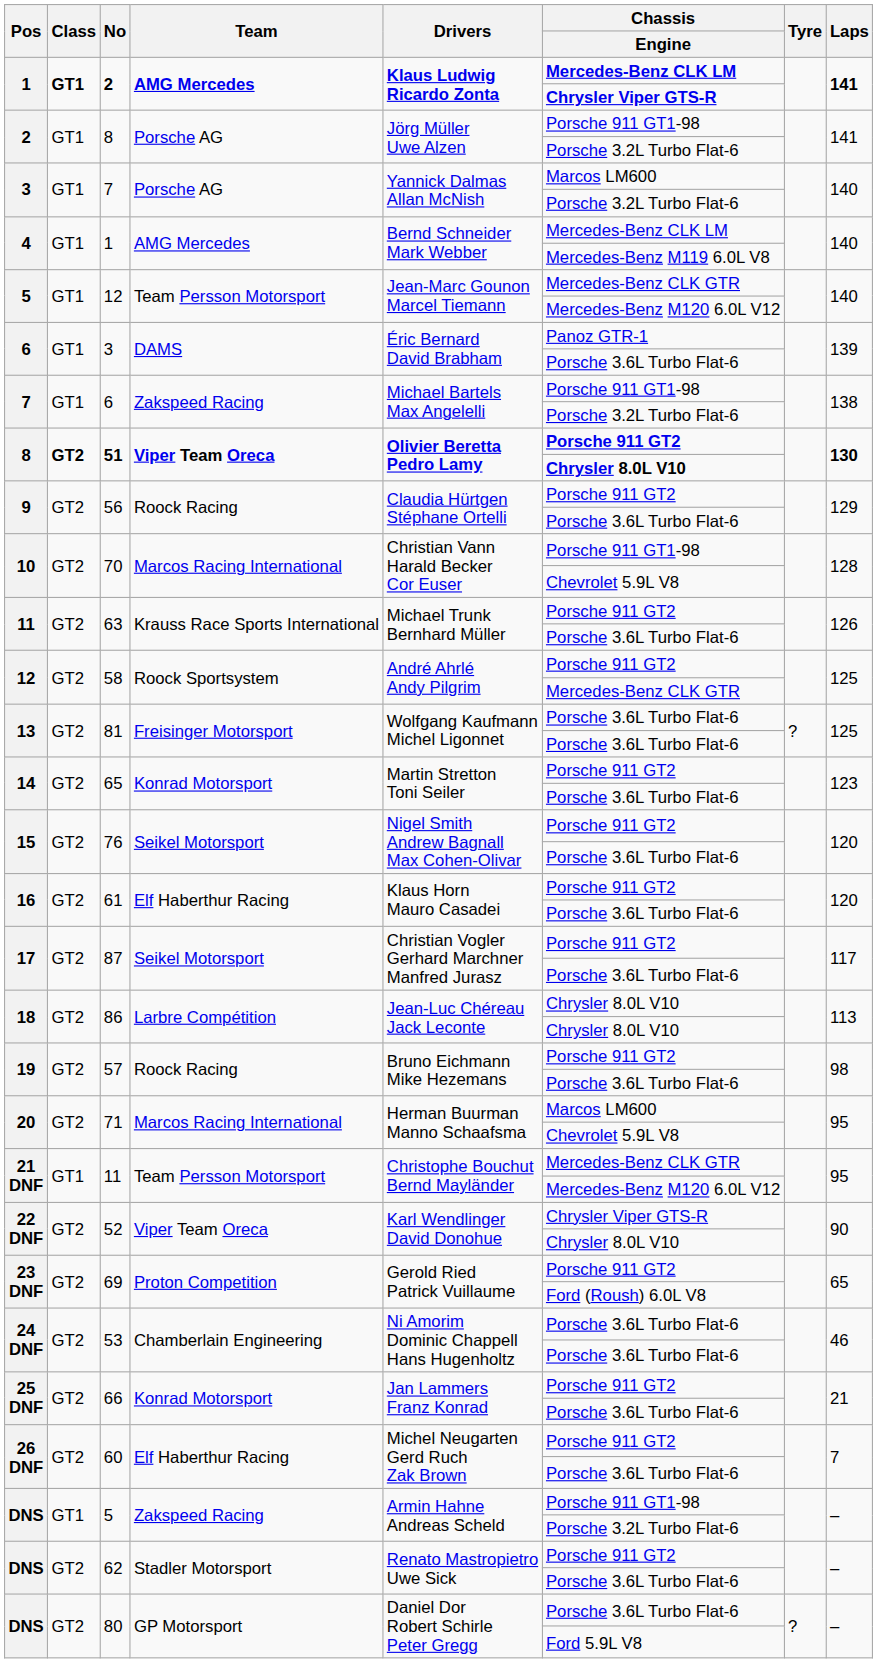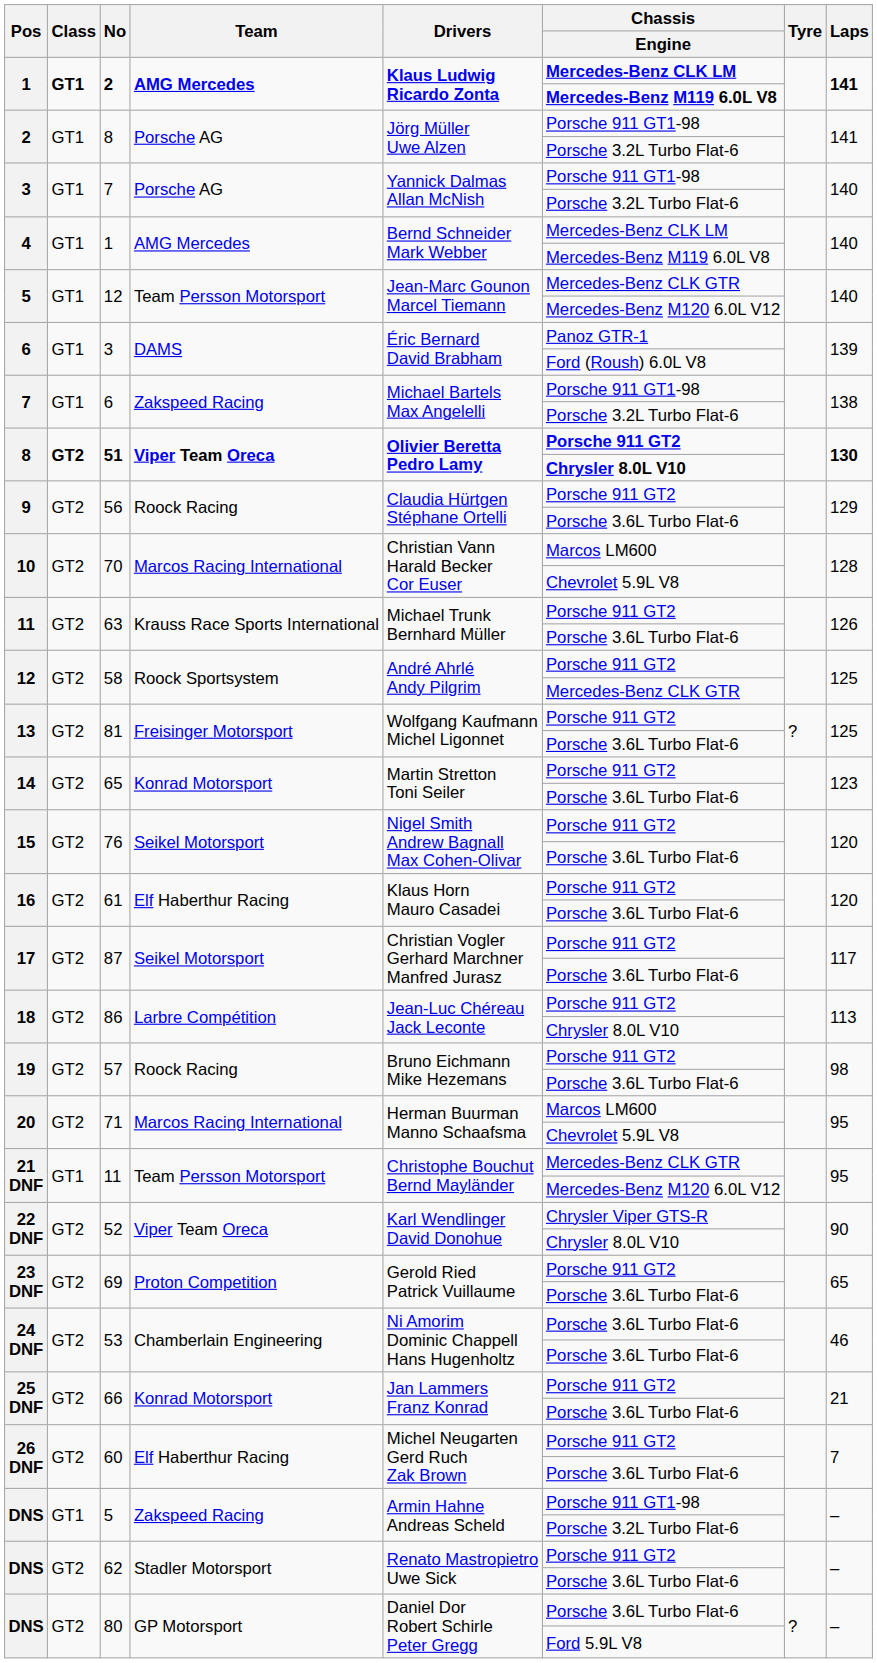row 4 | Chassis / Engine: Chrysler Viper GTS-R -> Mercedes-Benz M119 6.0L V8
row 7 | Chassis / Engine: Marcos LM600 -> Porsche 911 GT1-98
row 14 | Chassis / Engine: Porsche 3.6L Turbo Flat-6 -> Ford (Roush) 6.0L V8
row 21 | Chassis / Engine: Porsche 911 GT1-98 -> Marcos LM600
row 27 | Chassis / Engine: Porsche 3.6L Turbo Flat-6 -> Porsche 911 GT2
row 37 | Chassis / Engine: Chrysler 8.0L V10 -> Porsche 911 GT2
row 48 | Chassis / Engine: Ford (Roush) 6.0L V8 -> Porsche 3.6L Turbo Flat-6
